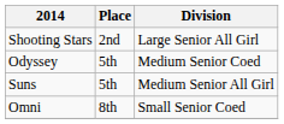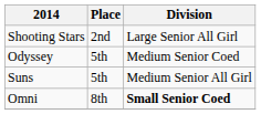Omni | Division: normal -> bold
